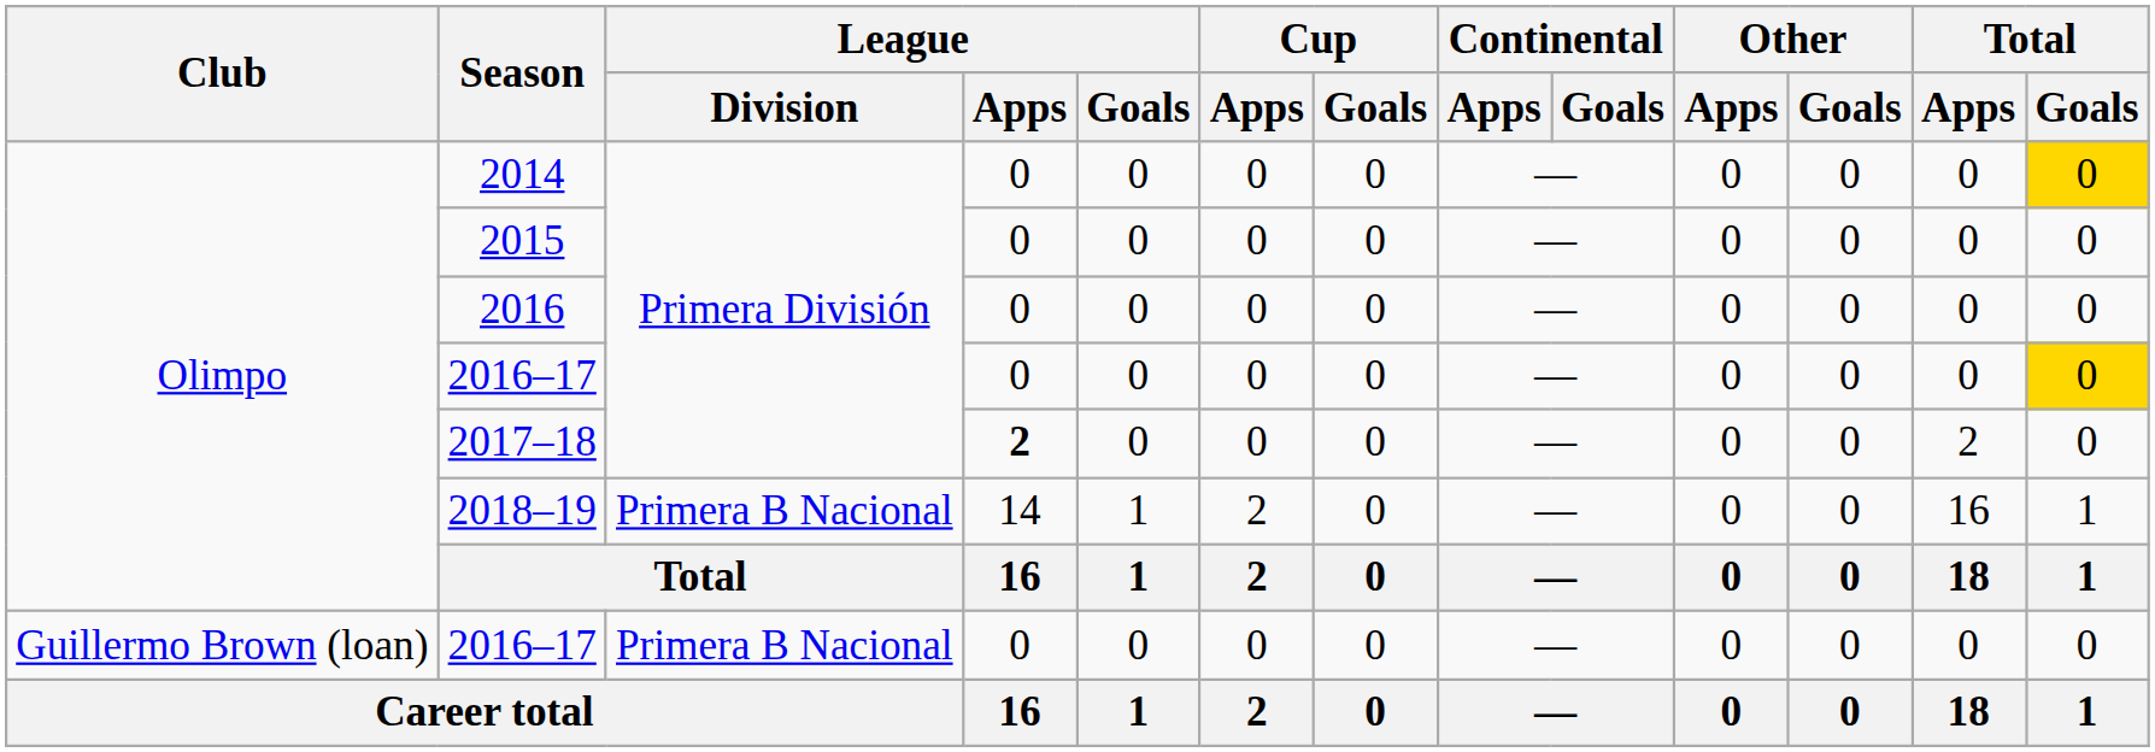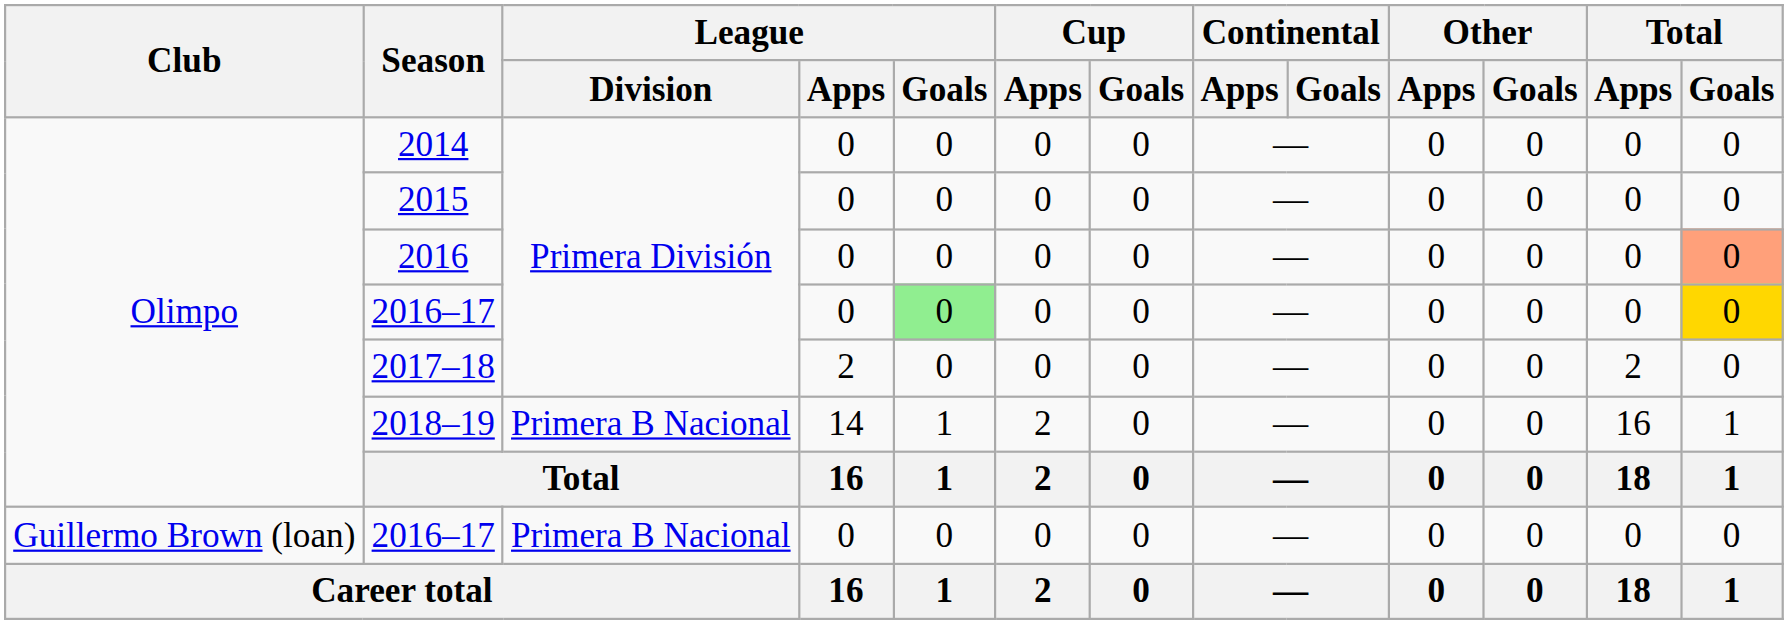2014 | Total / Goals: gold background -> no background
2016 | Total / Goals: no background -> lightsalmon background
Olimpo / 2016–17 | League / Goals: no background -> lightgreen background
2017–18 | League / Apps: bold -> normal
